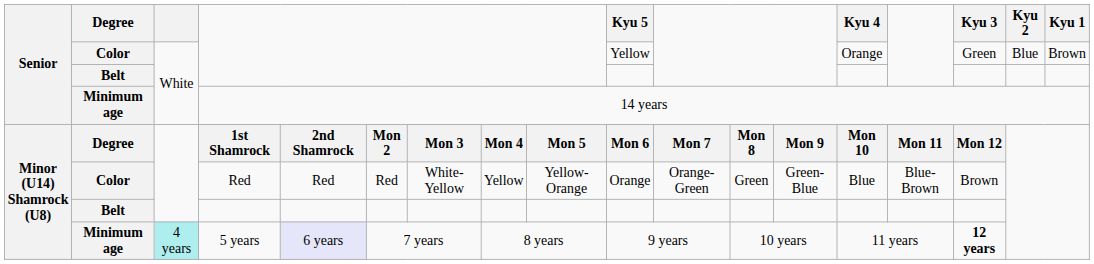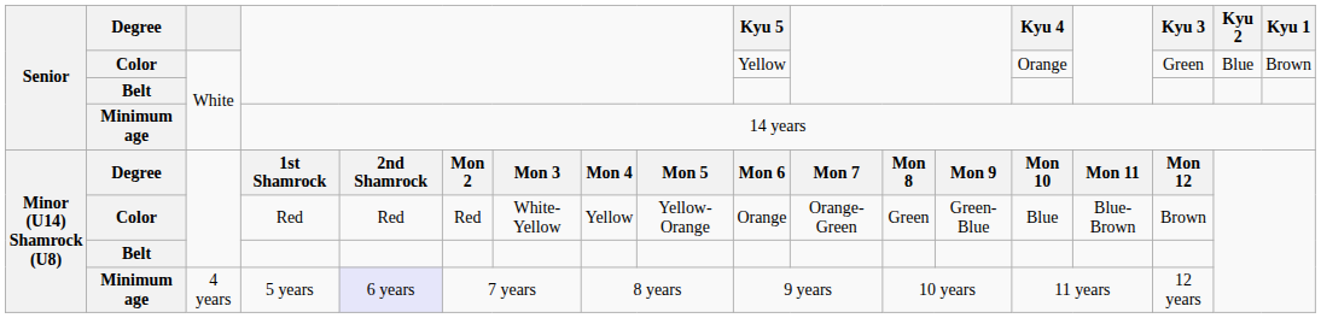5 years | column 3: paleturquoise background -> no background
5 years | Kyu 3: bold -> normal
